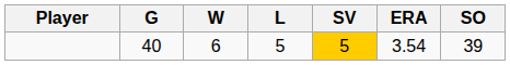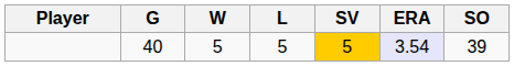row 2 | W: 6 -> 5
row 2 | ERA: no background -> lavender background
